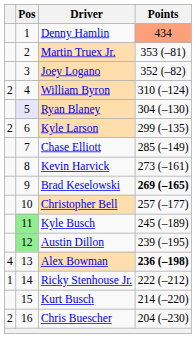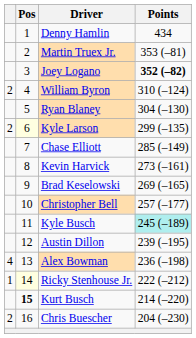Denny Hamlin | Points: lightsalmon background -> no background
Joey Logano | Points: normal -> bold
Ryan Blaney | Pos: lavender background -> no background
Kyle Larson | Pos: no background -> lightyellow background
Brad Keselowski | Points: bold -> normal
Kyle Busch | Pos: lightgreen background -> no background
Kyle Busch | Points: no background -> paleturquoise background
Austin Dillon | Pos: lightgreen background -> no background
Alex Bowman | Points: bold -> normal
Ricky Stenhouse Jr. | Pos: no background -> lightyellow background
Kurt Busch | Pos: normal -> bold
